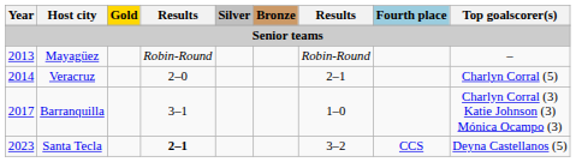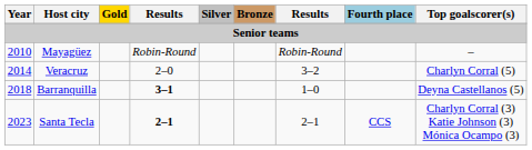Mayagüez | Year: 2013 -> 2010
Veracruz | column 7: 2–1 -> 3–2
Barranquilla | Year: 2017 -> 2018
Barranquilla | column 4: normal -> bold
Barranquilla | Top goalscorer(s): Charlyn Corral (3) Katie Johnson (3) Mónica Ocampo (3) -> Deyna Castellanos (5)
Santa Tecla | column 7: 3–2 -> 2–1
Santa Tecla | Top goalscorer(s): Deyna Castellanos (5) -> Charlyn Corral (3) Katie Johnson (3) Mónica Ocampo (3)
